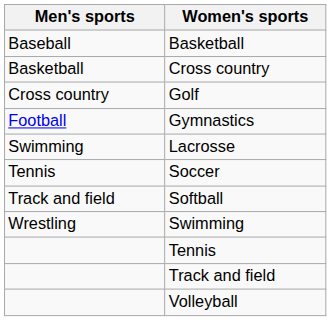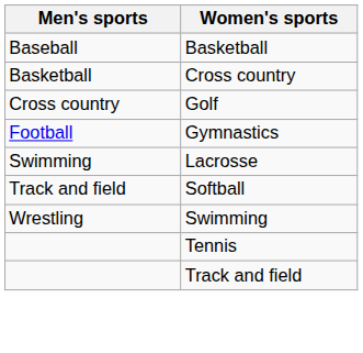- row: Tennis | Soccer
- row: Volleyball
